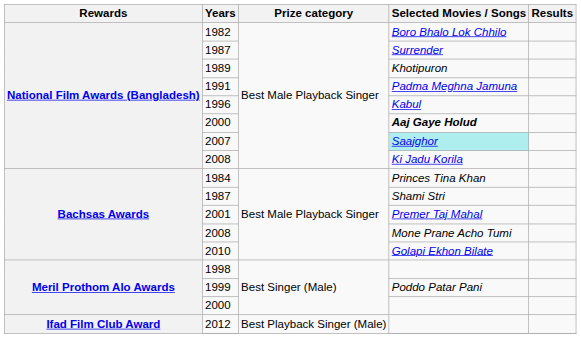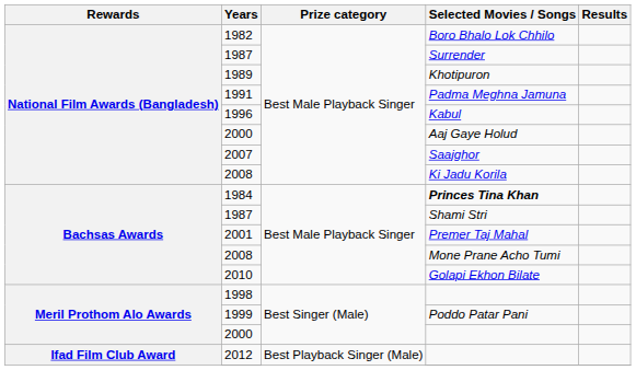Aaj Gaye Holud | Selected Movies / Songs: bold -> normal
Saajghor | Selected Movies / Songs: paleturquoise background -> no background
Princes Tina Khan | Selected Movies / Songs: normal -> bold
